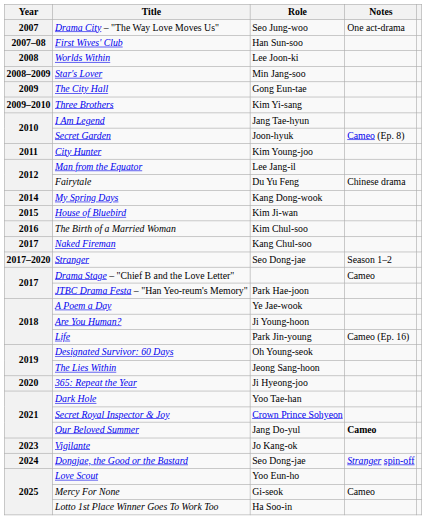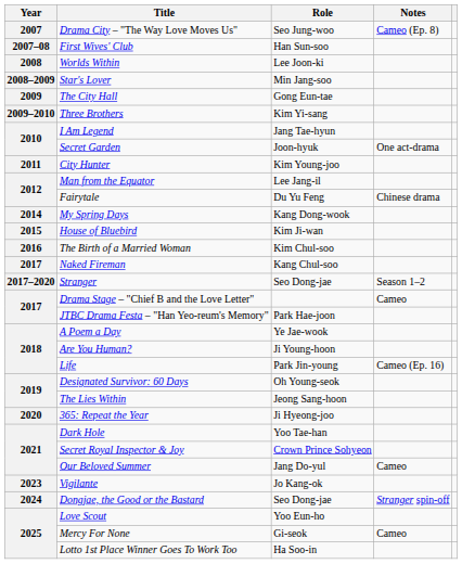Drama City – "The Way Love Moves Us" | Notes: One act-drama -> Cameo (Ep. 8)
Secret Garden | Notes: Cameo (Ep. 8) -> One act-drama
Our Beloved Summer | Notes: bold -> normal
